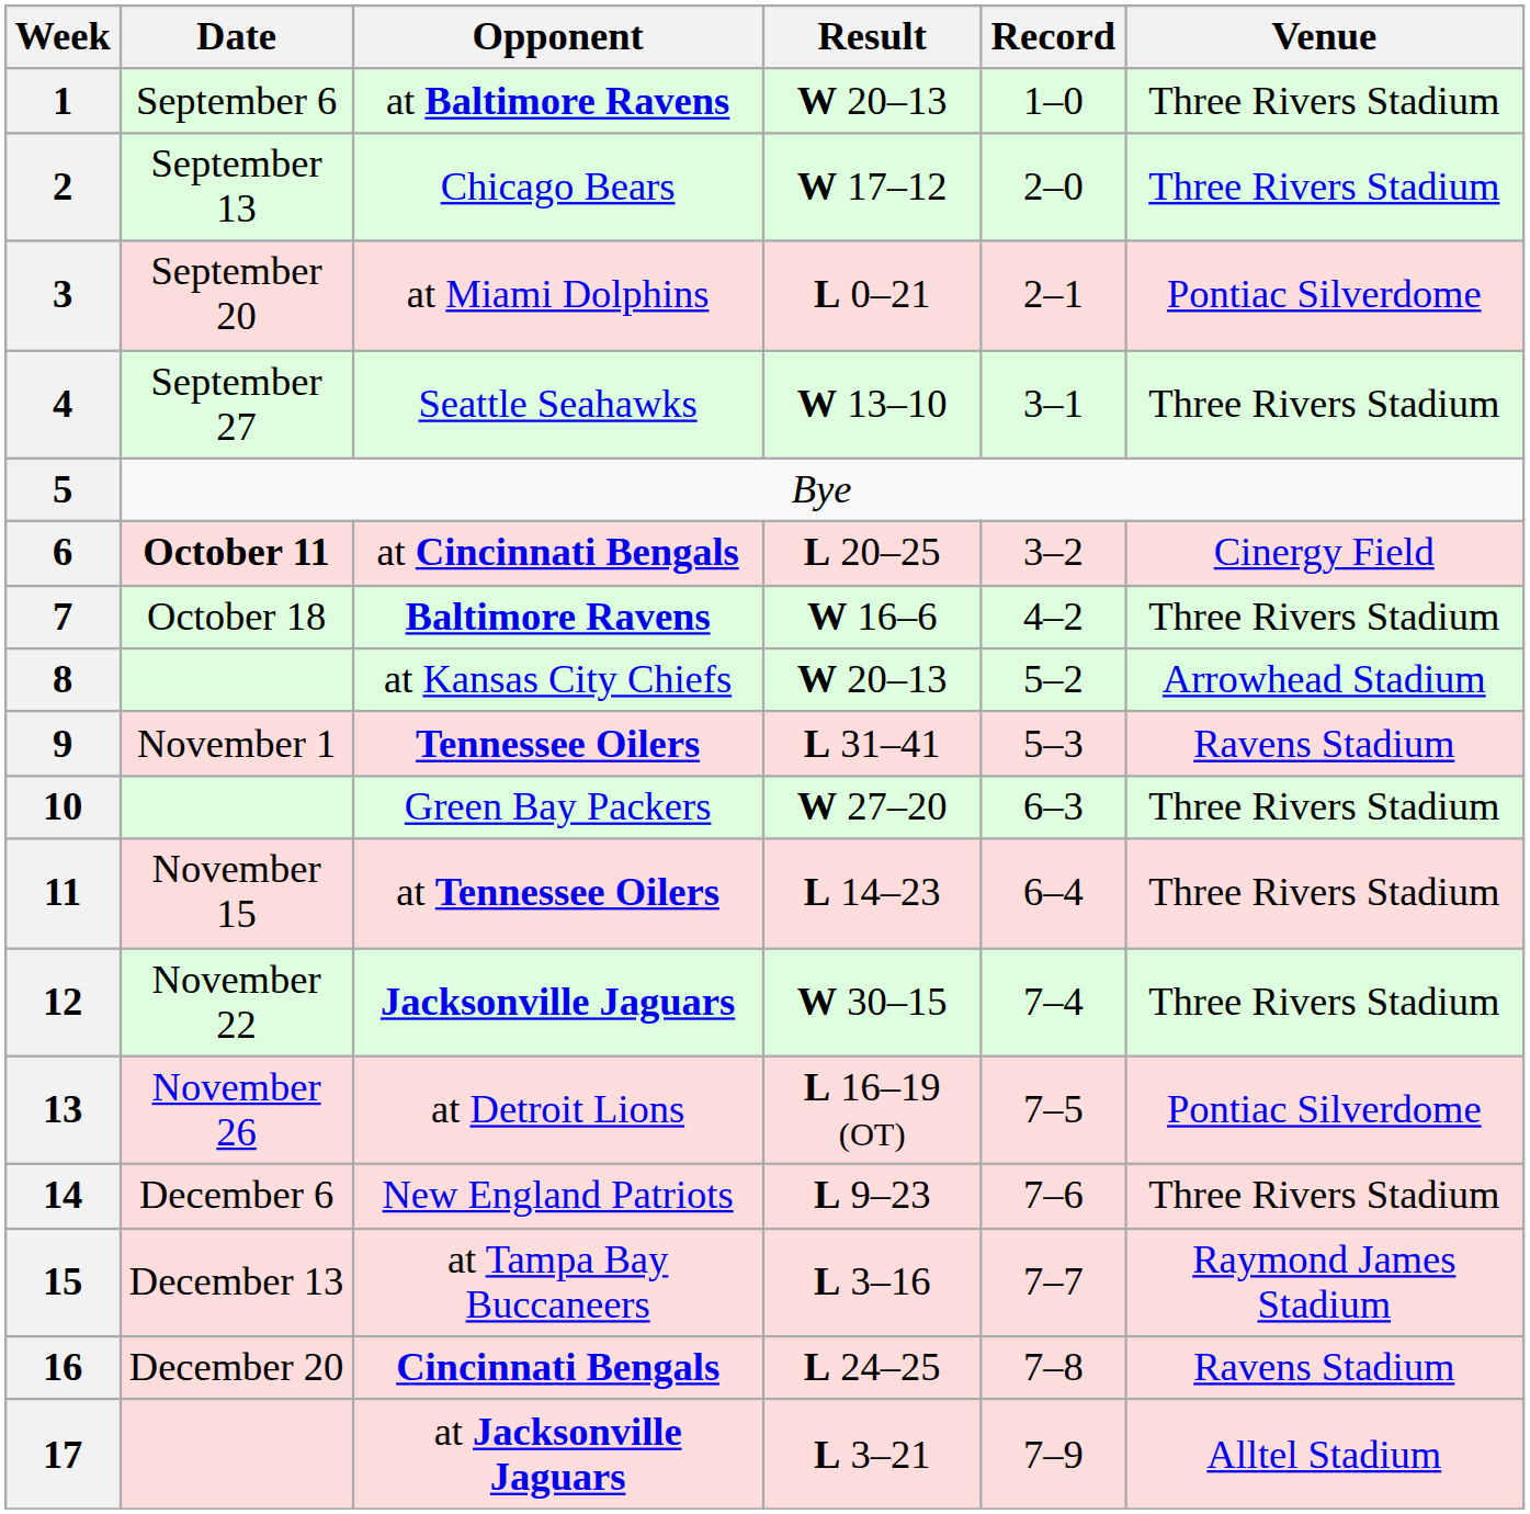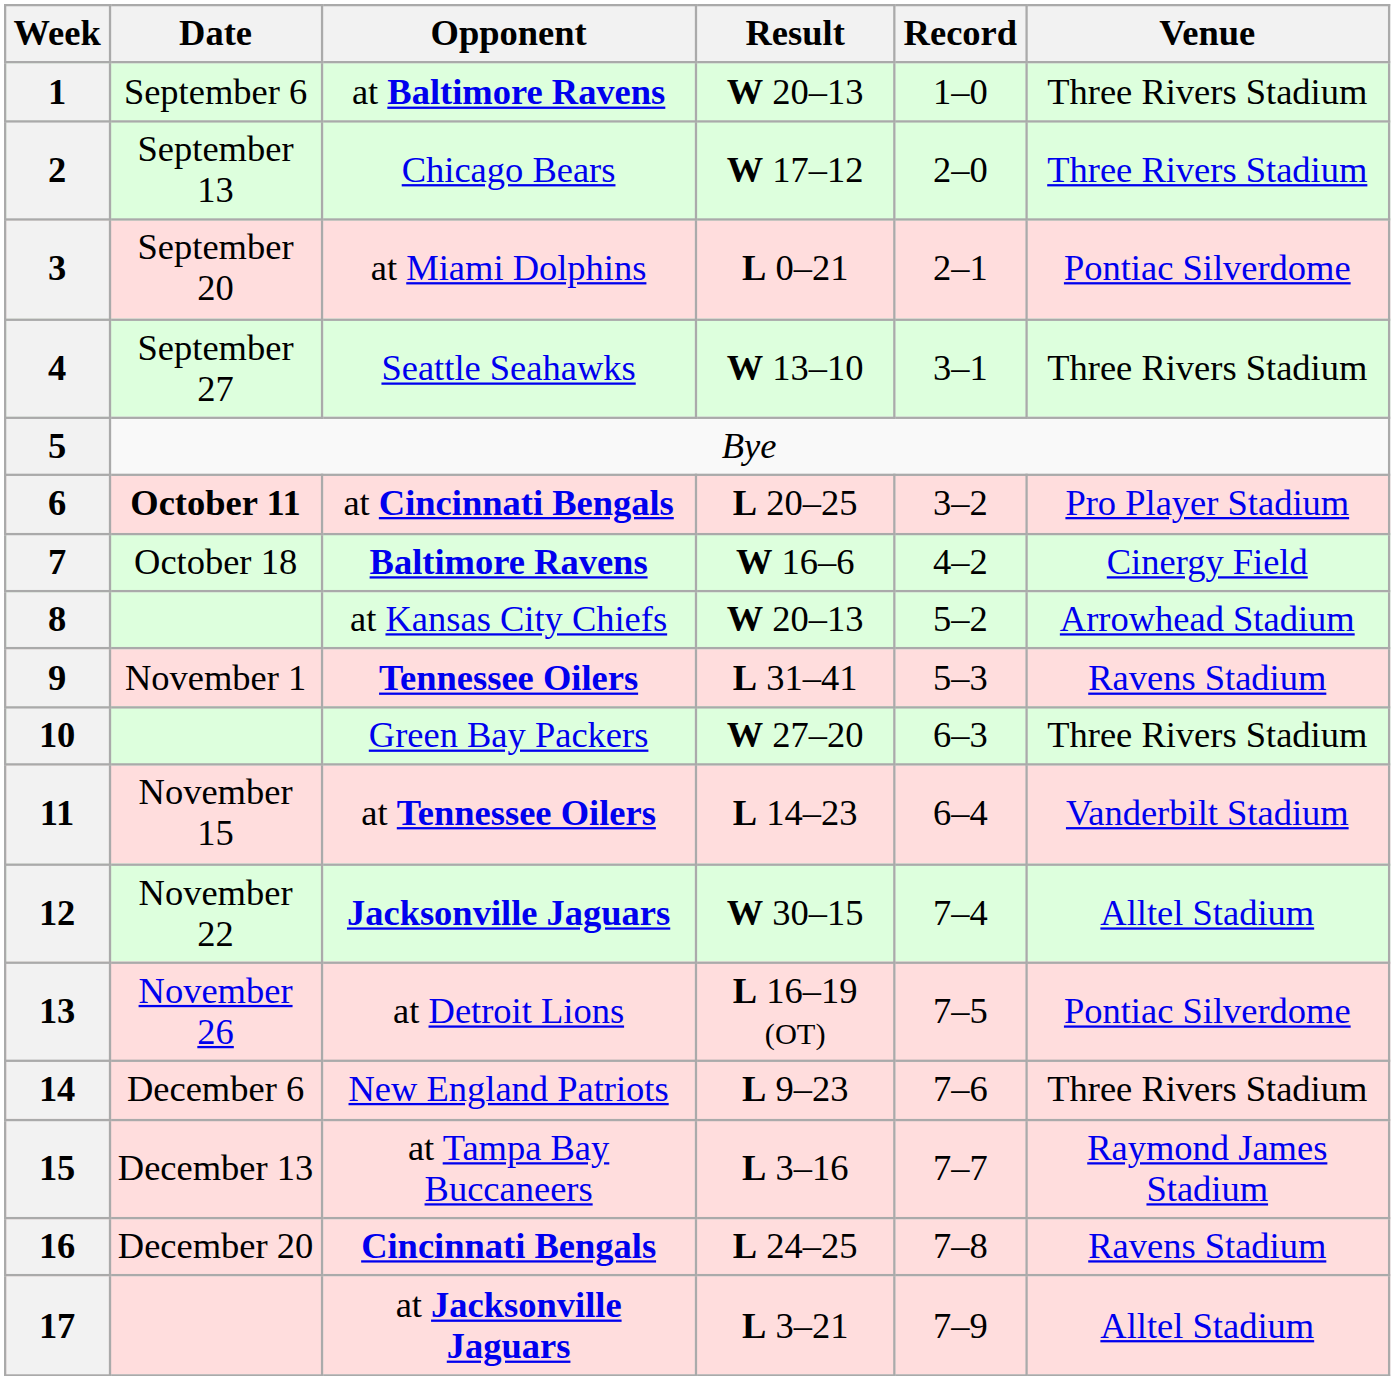6 | Venue: Cinergy Field -> Pro Player Stadium
7 | Venue: Three Rivers Stadium -> Cinergy Field
11 | Venue: Three Rivers Stadium -> Vanderbilt Stadium
12 | Venue: Three Rivers Stadium -> Alltel Stadium
